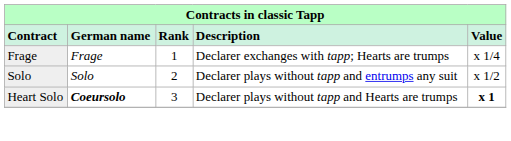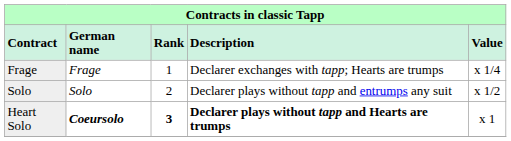Heart Solo | column 3: normal -> bold
Heart Solo | column 4: normal -> bold
Heart Solo | column 5: bold -> normal
